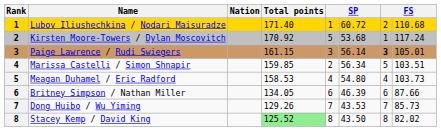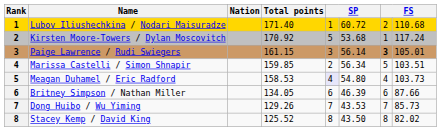Meagan Duhamel / Eric Radford | column 5: no background -> lavender background
Stacey Kemp / David King | Total points: lightgreen background -> no background
